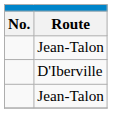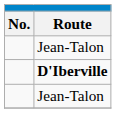D'Iberville | Route: normal -> bold
